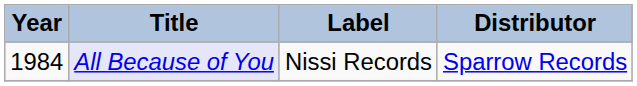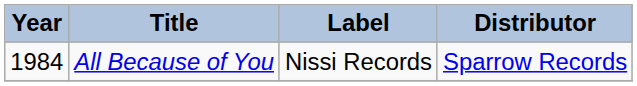row 2 | Title: lavender background -> no background
